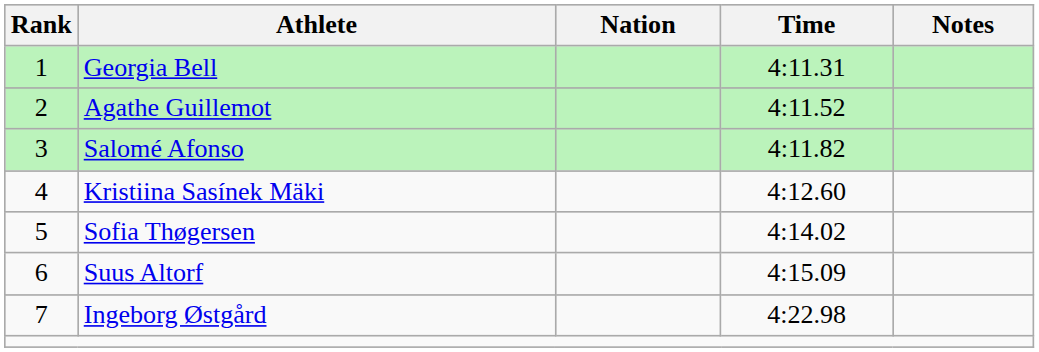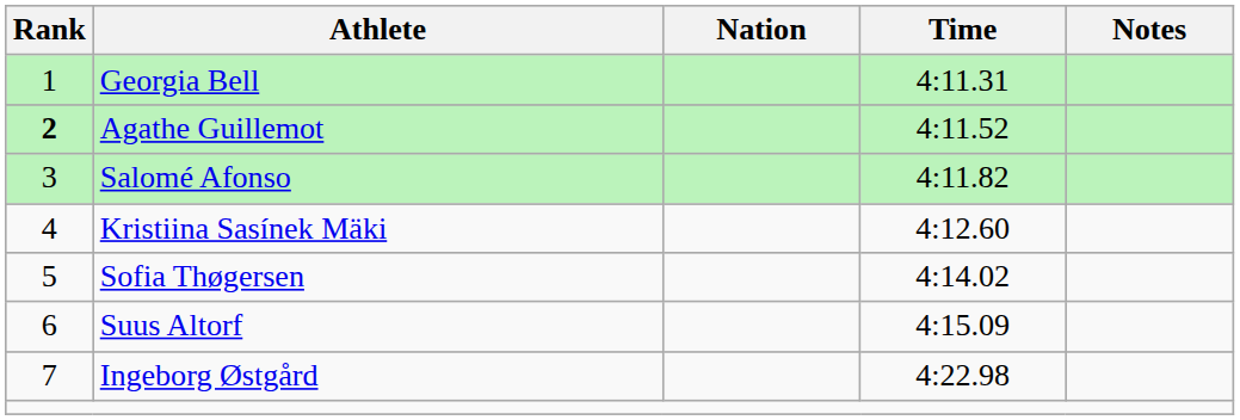Agathe Guillemot | Rank: normal -> bold
